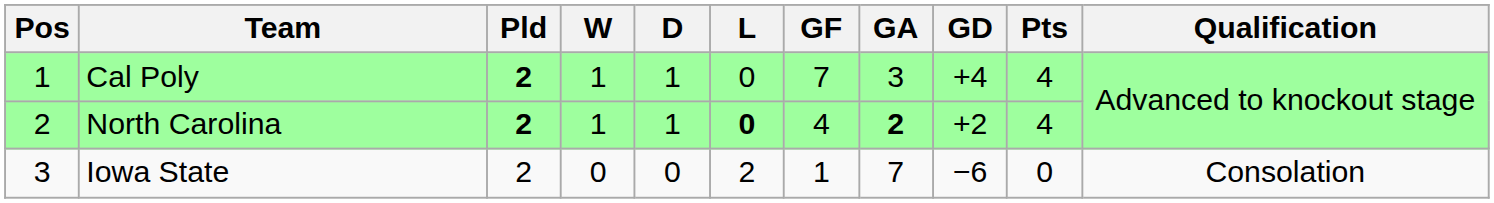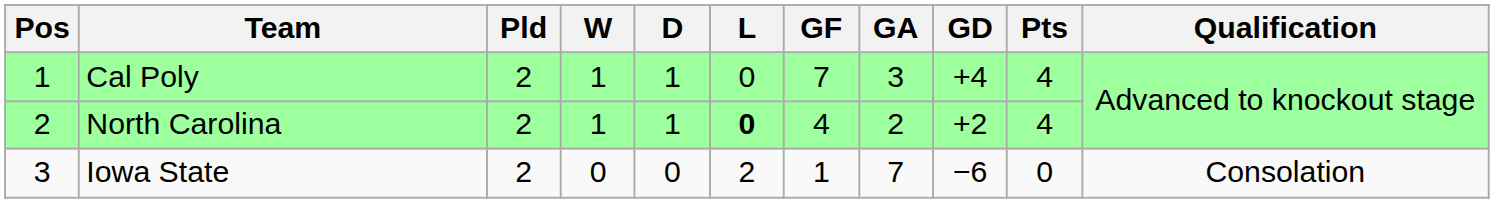Cal Poly | Pld: bold -> normal
North Carolina | Pld: bold -> normal
North Carolina | GA: bold -> normal
